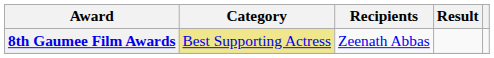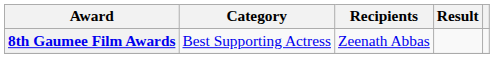8th Gaumee Film Awards | Category: khaki background -> no background
